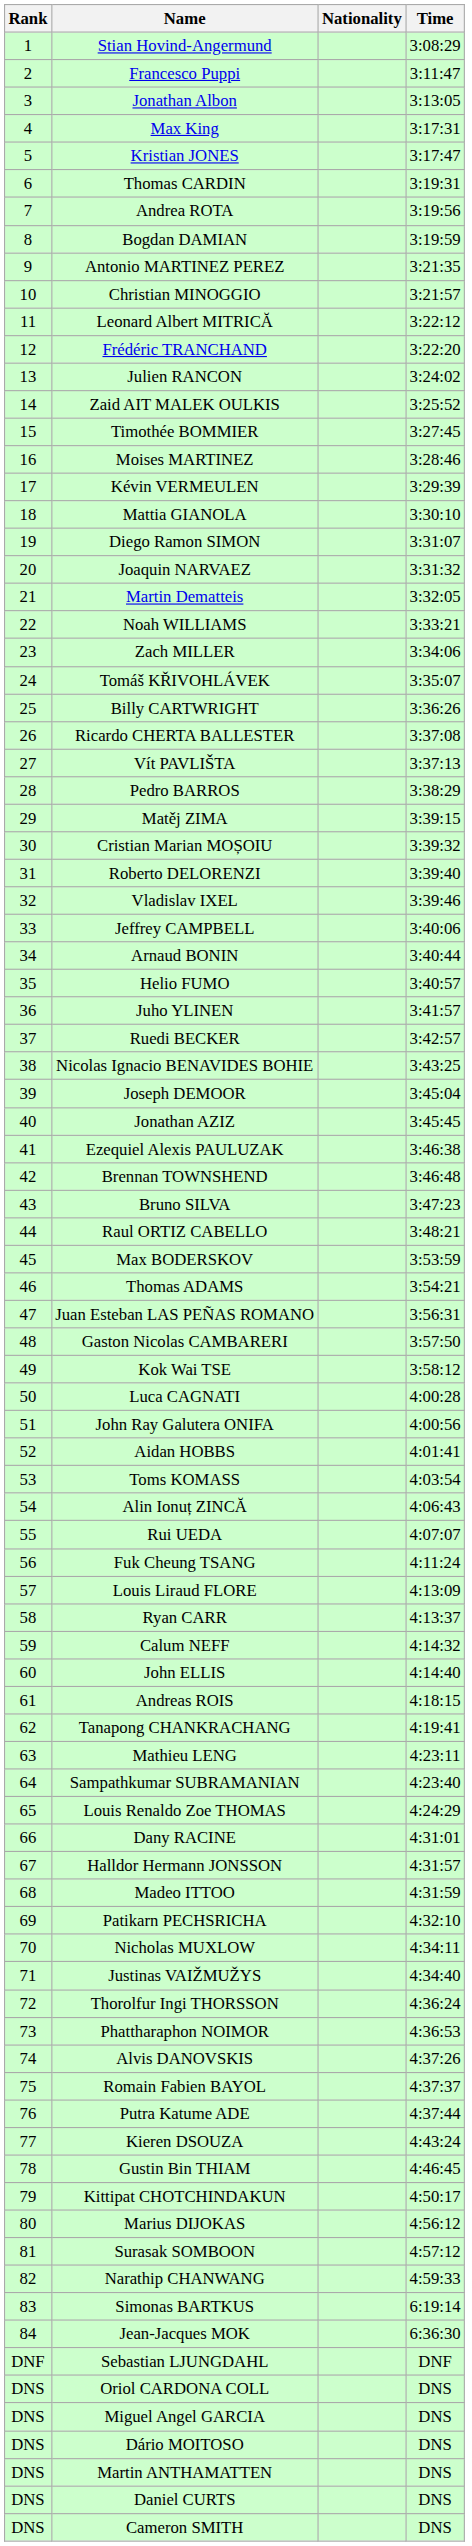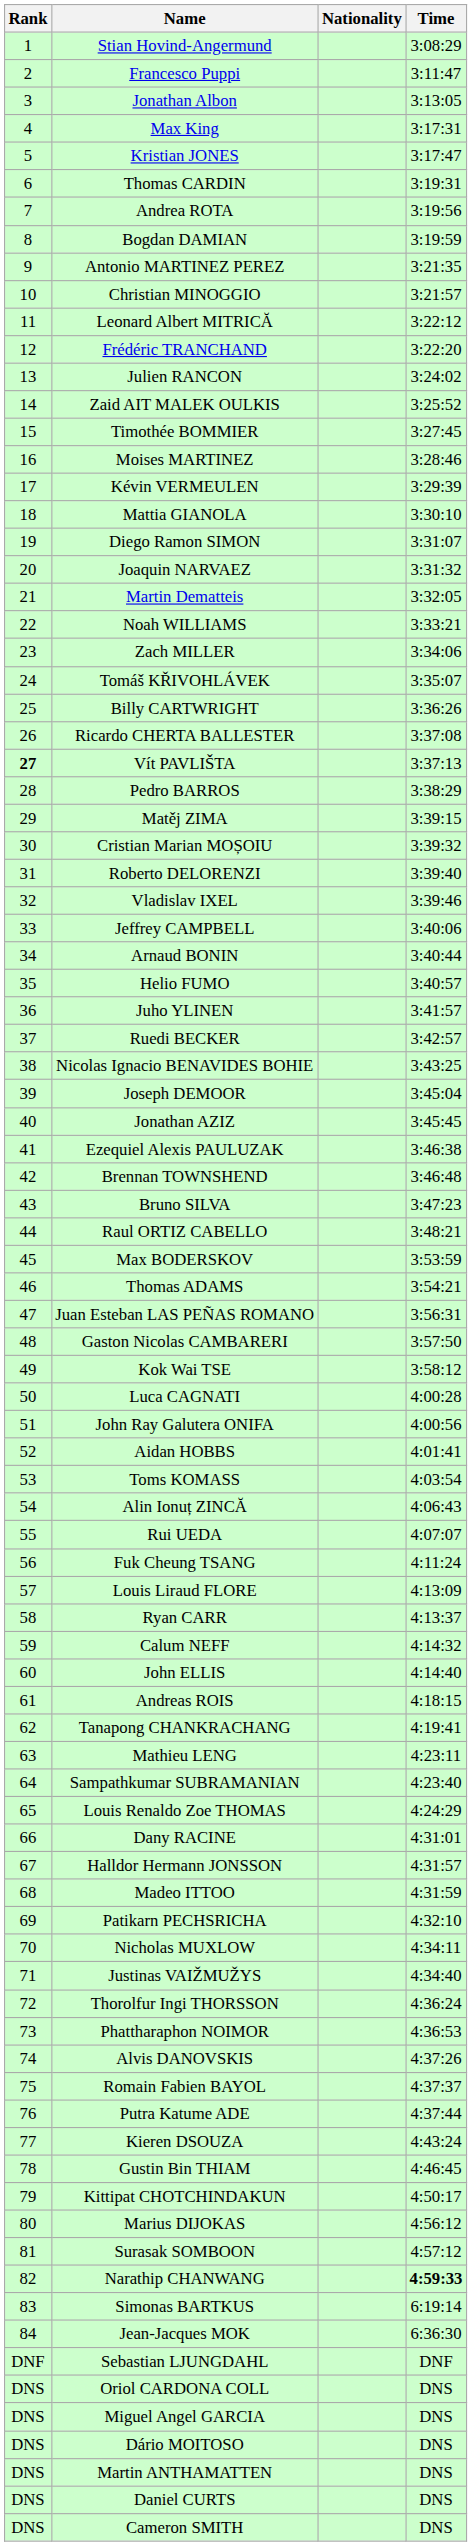Vít PAVLIŠTA | Rank: normal -> bold
Narathip CHANWANG | Time: normal -> bold
